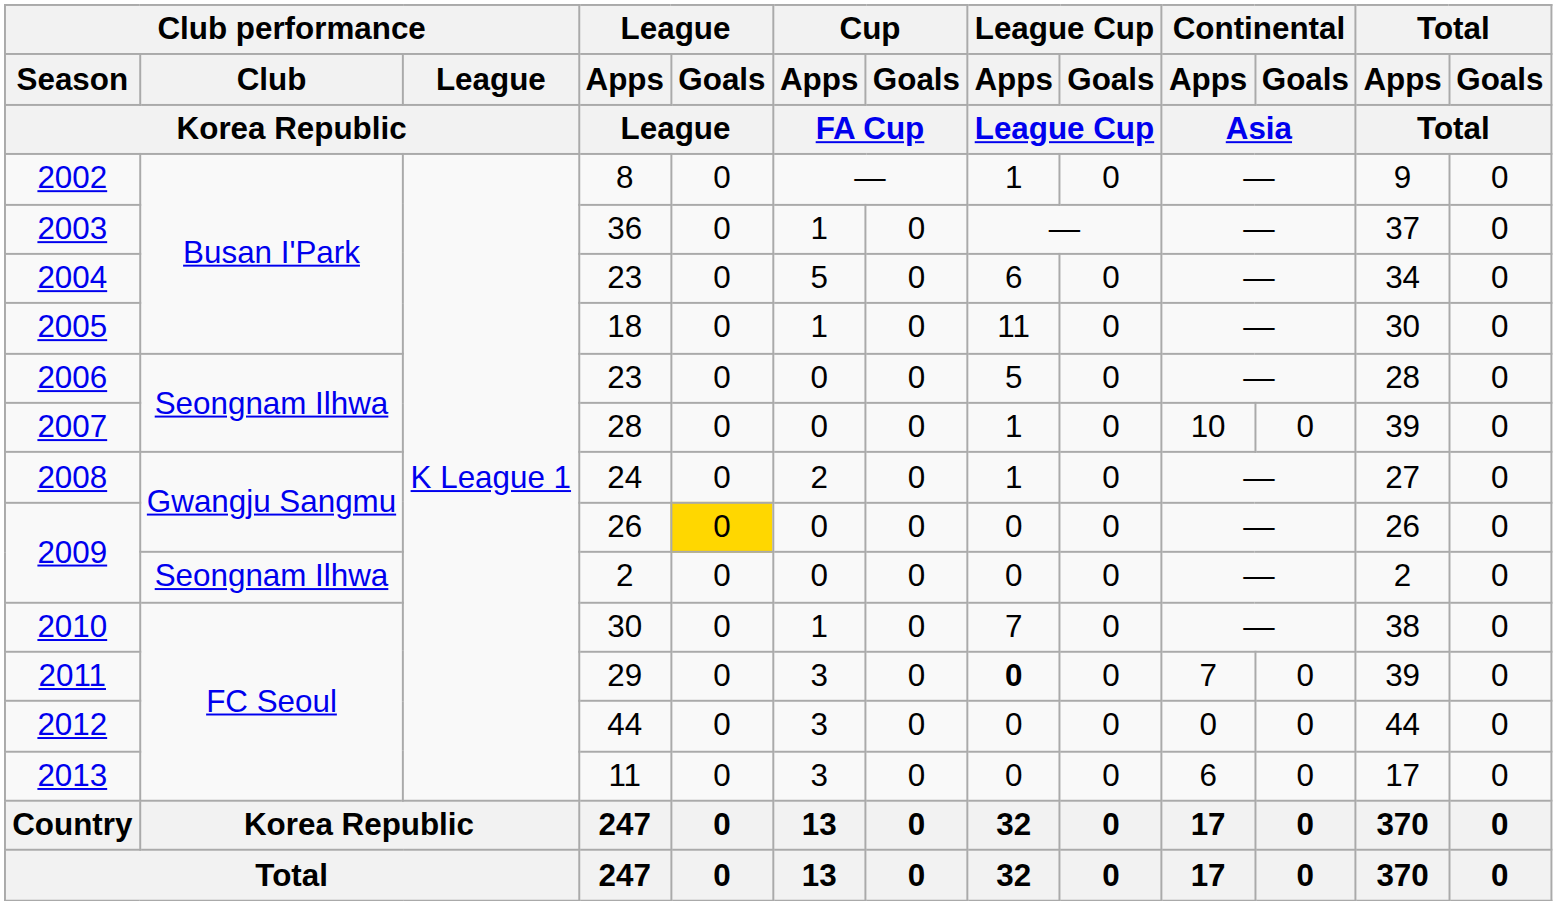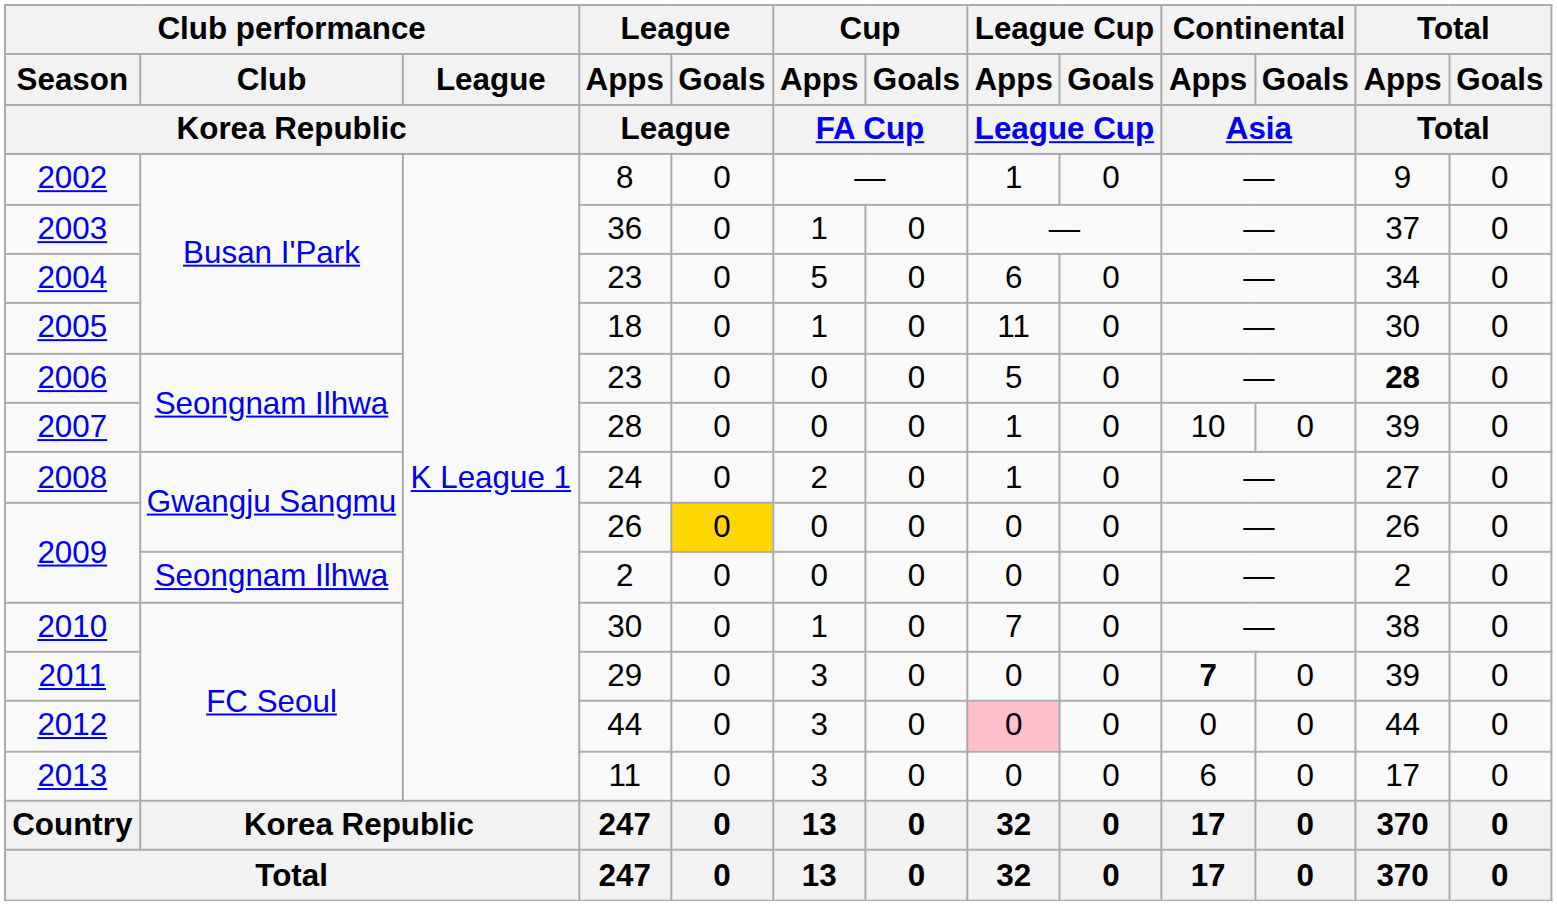2006 | Total / Apps / Total: normal -> bold
2011 | League Cup / Apps / League Cup: bold -> normal
2011 | Continental / Apps / Asia: normal -> bold
2012 | League Cup / Apps / League Cup: no background -> pink background
